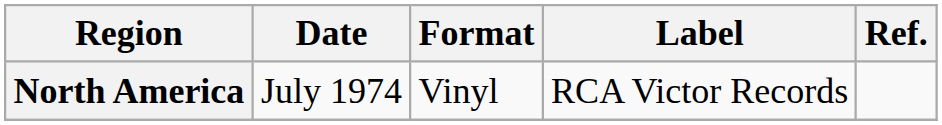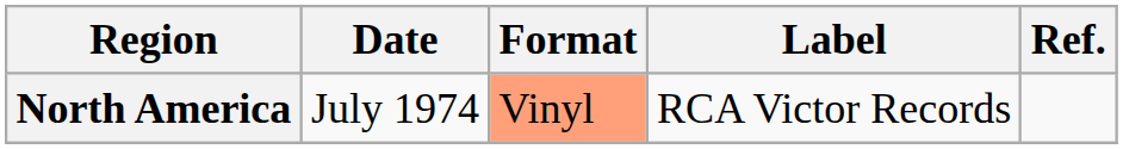North America | Format: no background -> lightsalmon background
